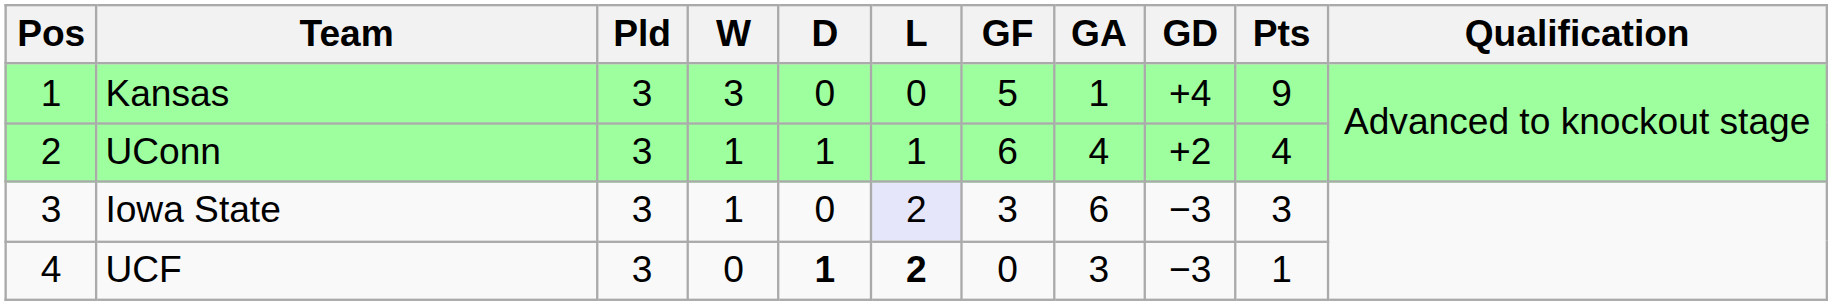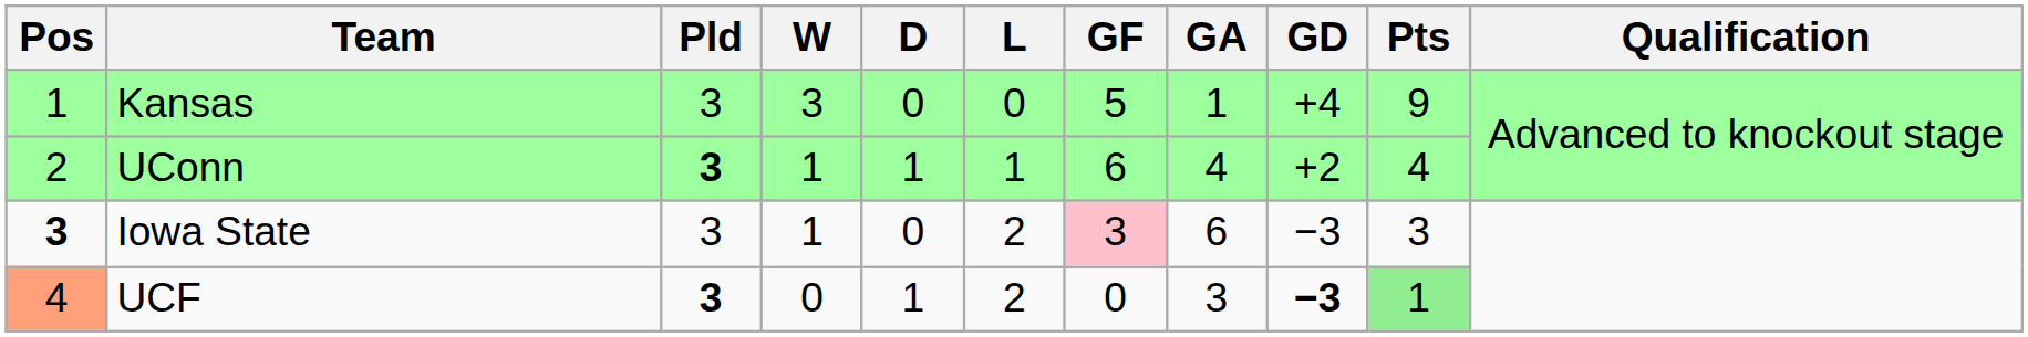UConn | Pld: normal -> bold
Iowa State | Pos: normal -> bold
Iowa State | L: lavender background -> no background
Iowa State | GF: no background -> pink background
UCF | Pos: no background -> lightsalmon background
UCF | Pld: normal -> bold
UCF | D: bold -> normal
UCF | L: bold -> normal
UCF | GD: normal -> bold
UCF | Pts: no background -> lightgreen background
